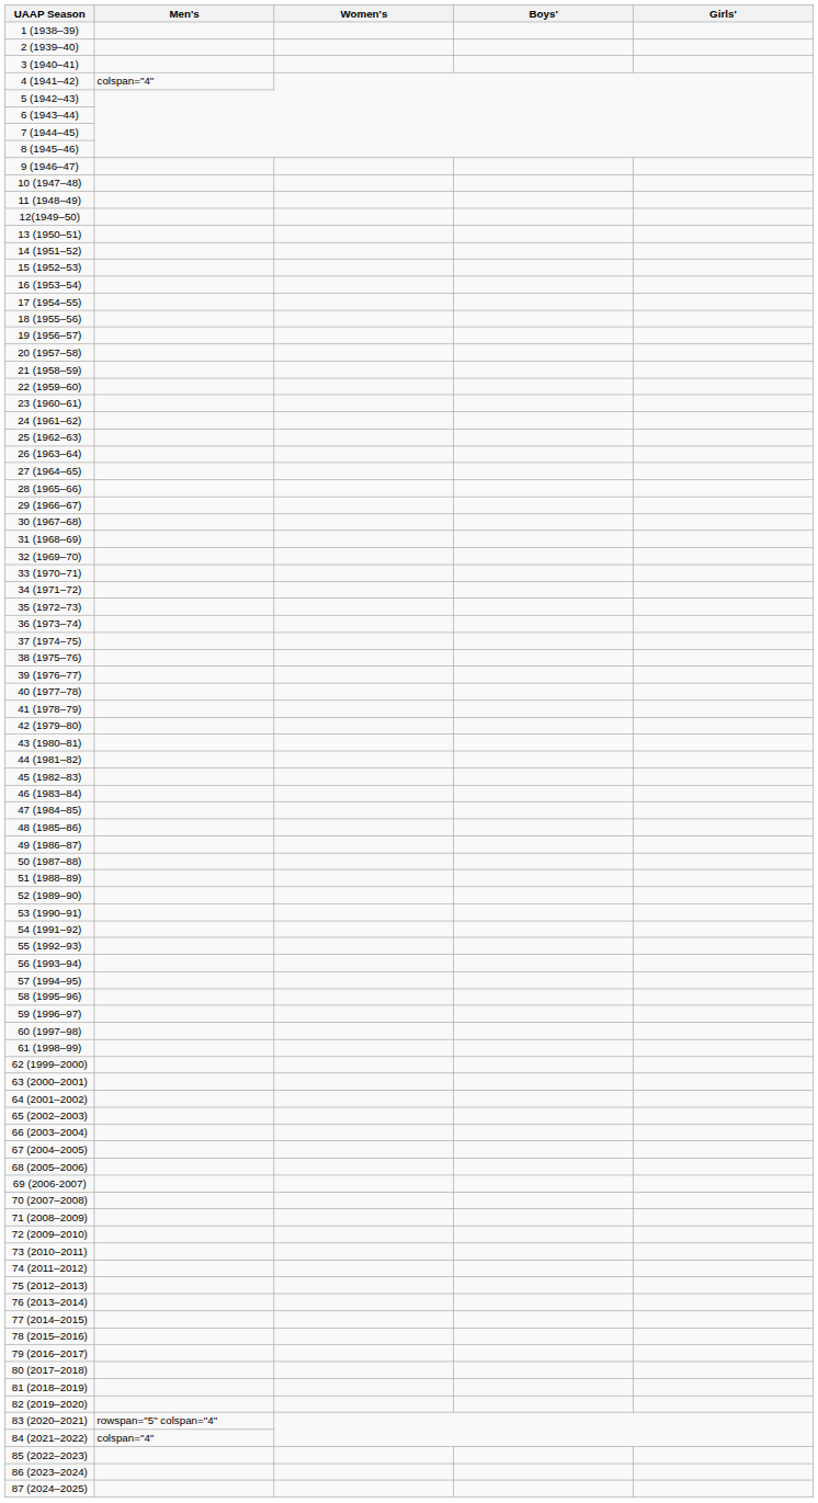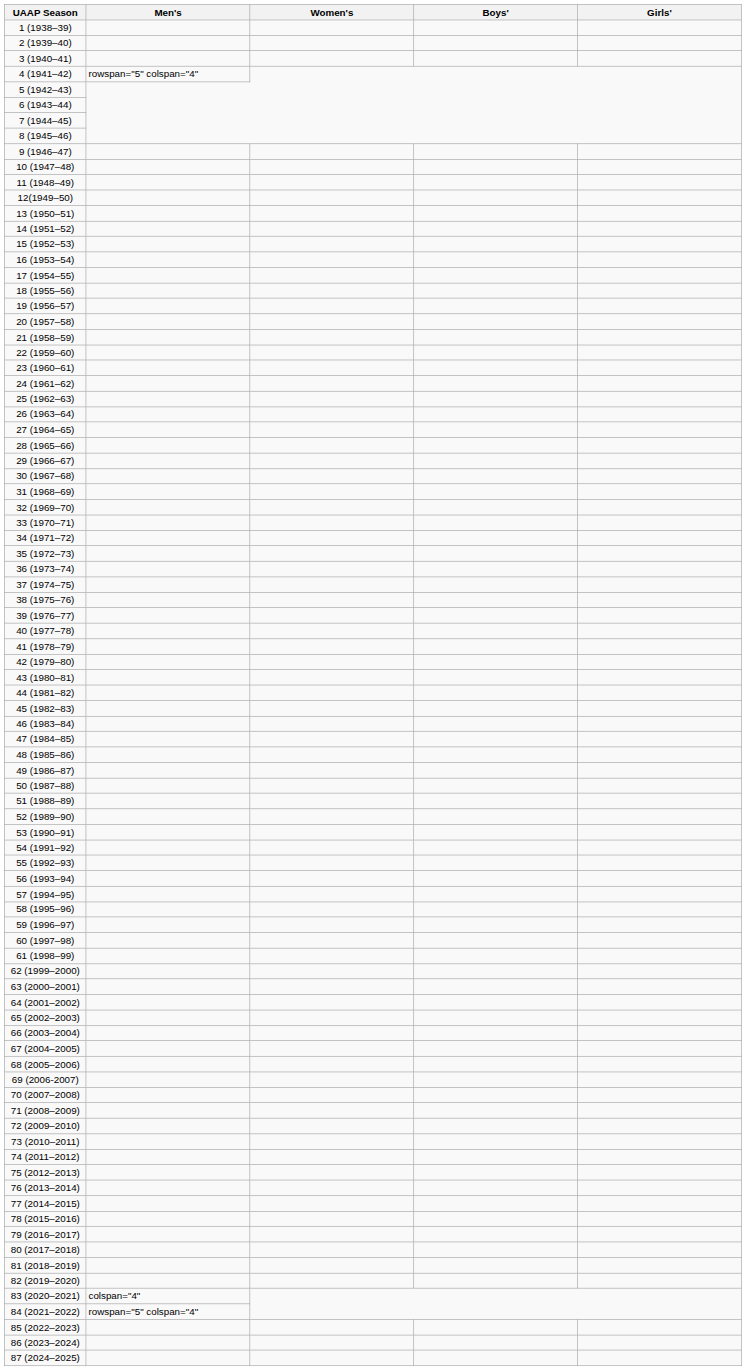4 (1941–42) | Men's: colspan="4" -> rowspan="5" colspan="4"
83 (2020–2021) | Men's: rowspan="5" colspan="4" -> colspan="4"
84 (2021–2022) | Men's: colspan="4" -> rowspan="5" colspan="4"
